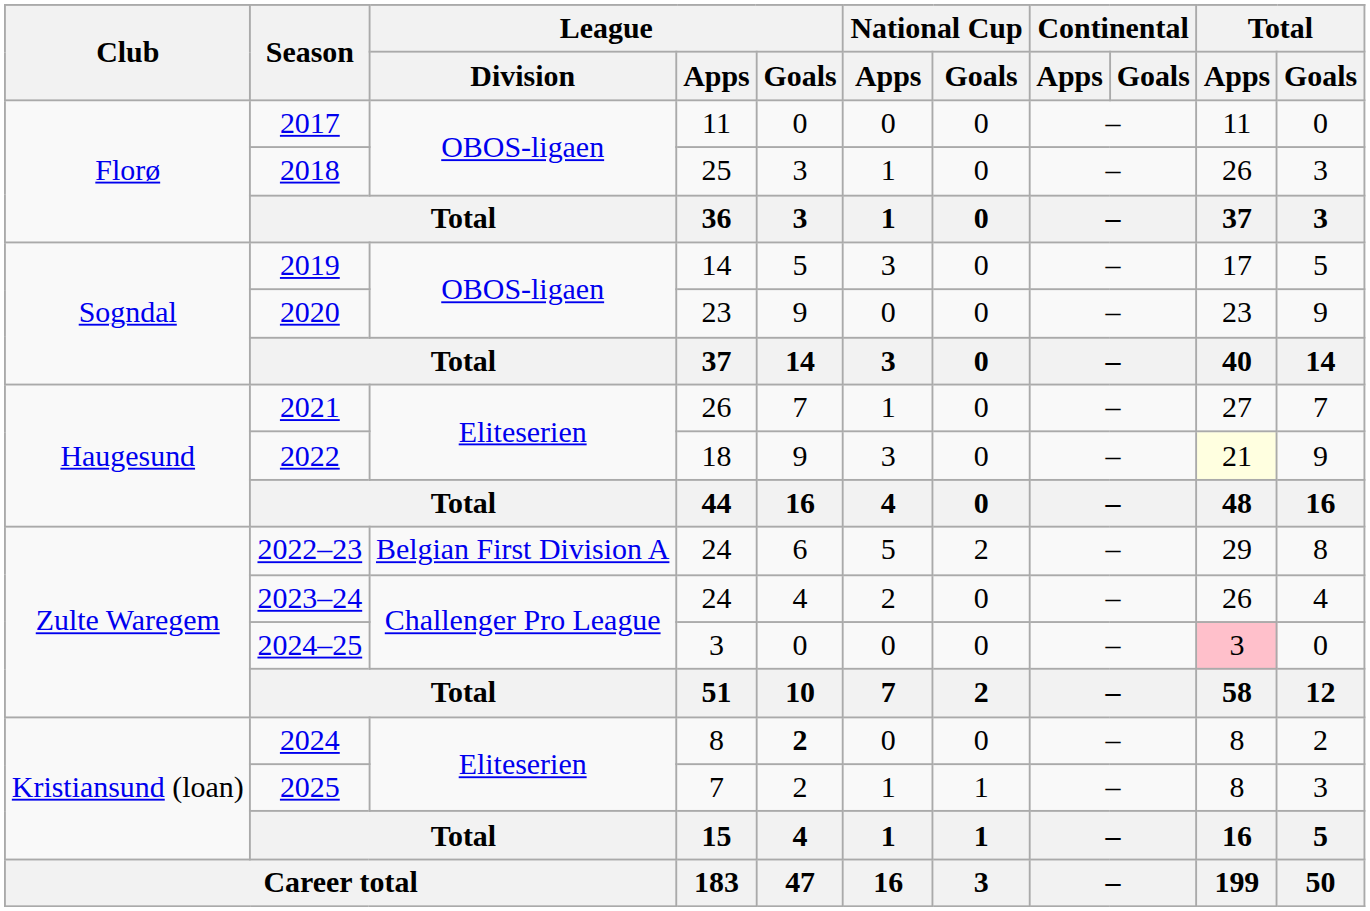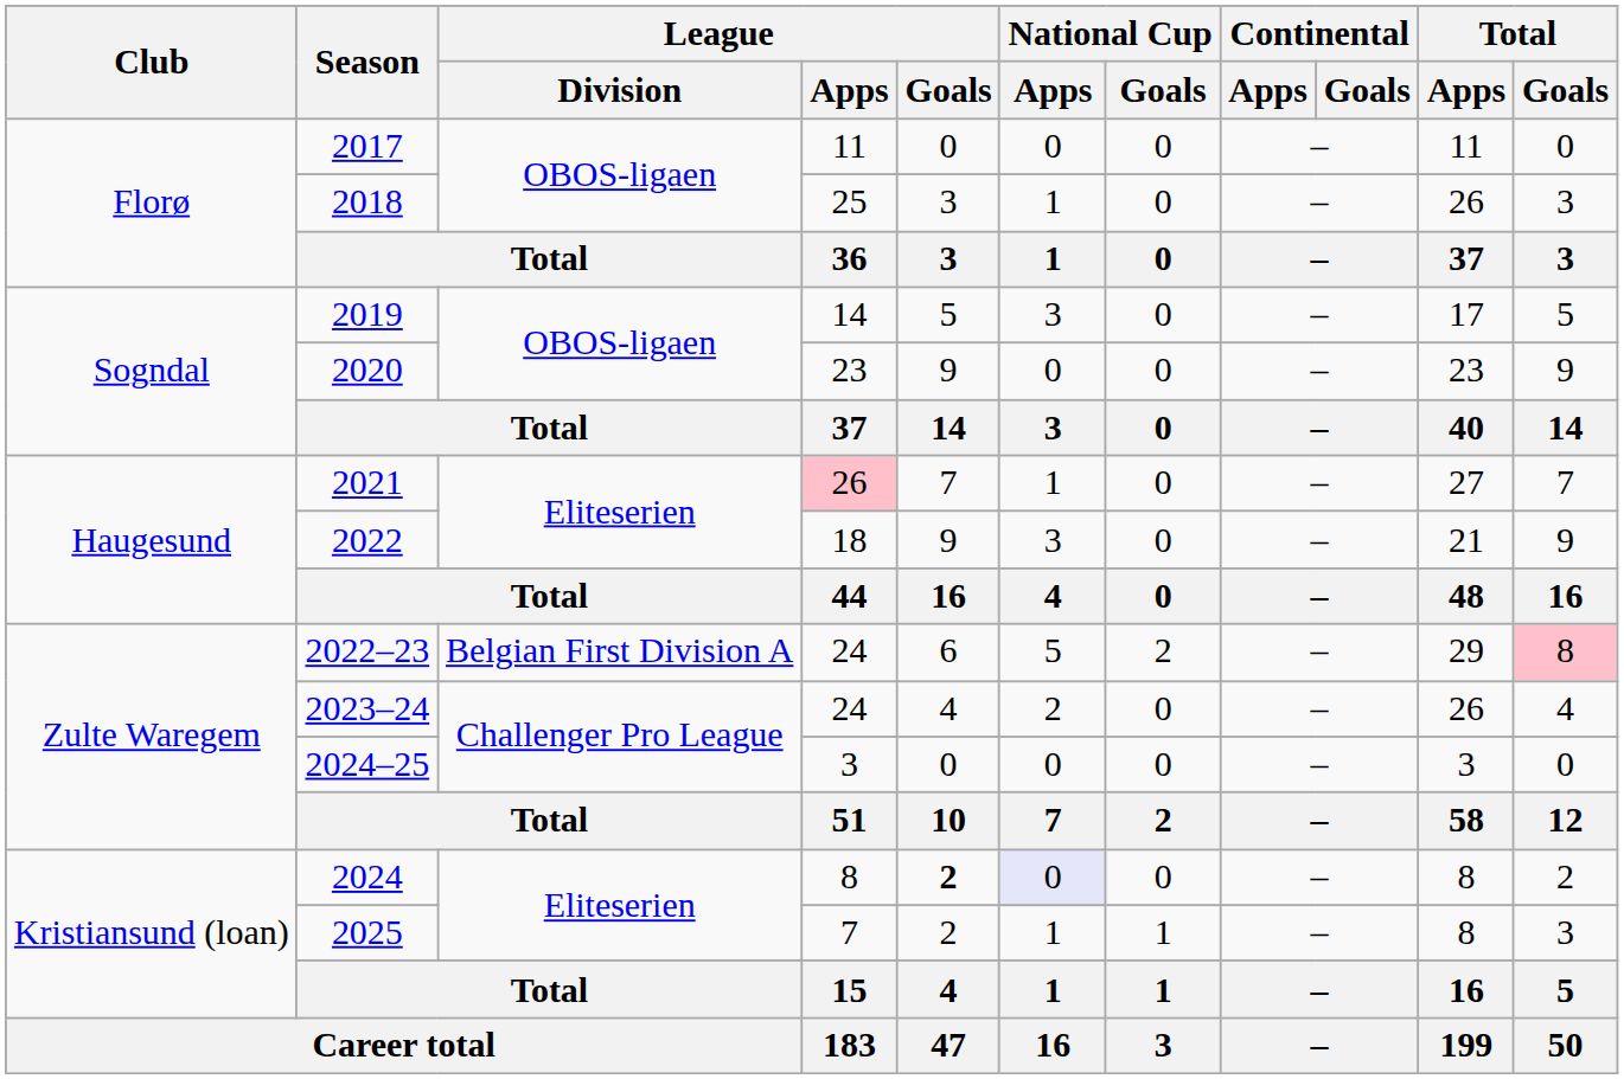2021 | League / Apps: no background -> pink background
2022 | Total / Apps: lightyellow background -> no background
2022–23 | Total / Goals: no background -> pink background
2024–25 | Total / Apps: pink background -> no background
2024 | National Cup / Apps: no background -> lavender background
